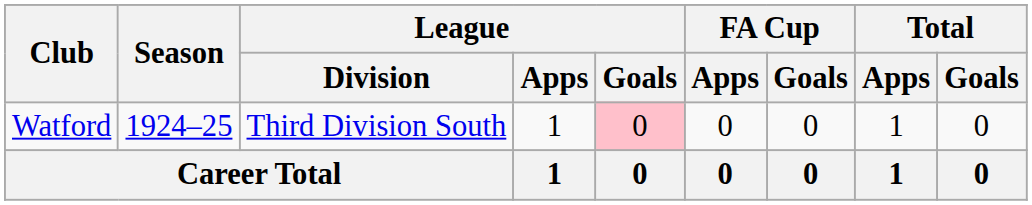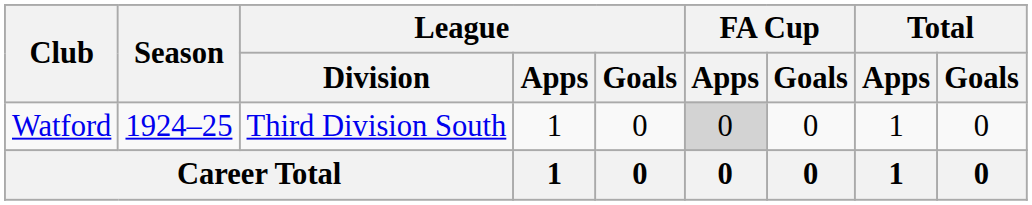Watford | League / Goals: pink background -> no background
Watford | FA Cup / Apps: no background -> lightgrey background
